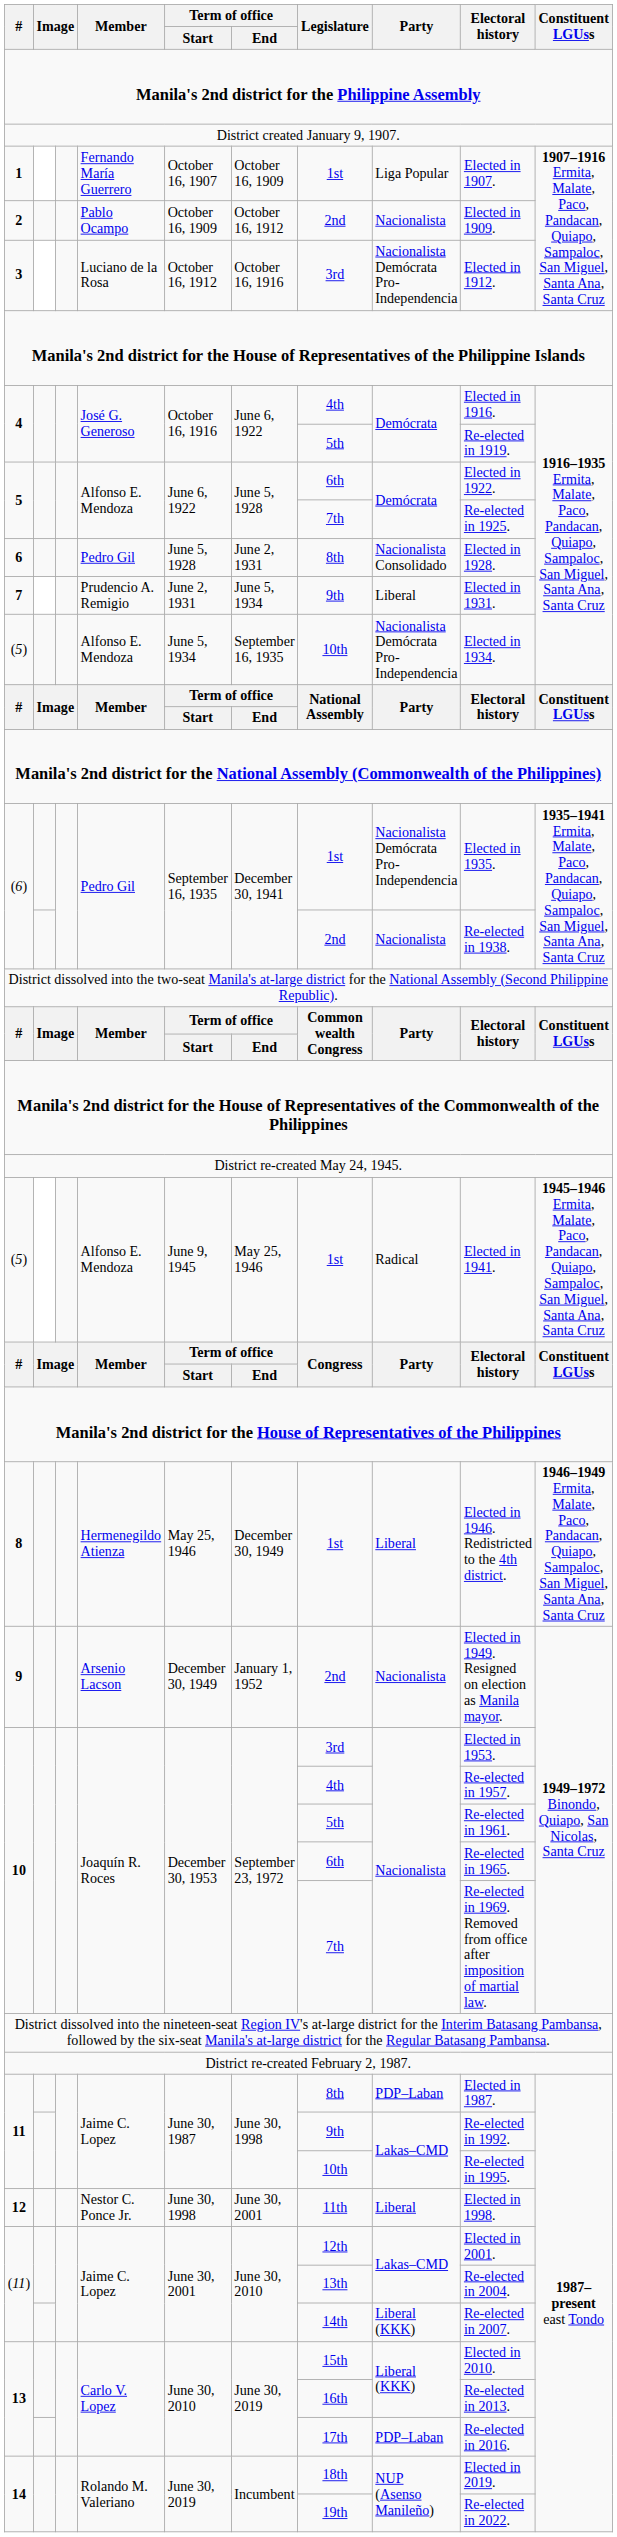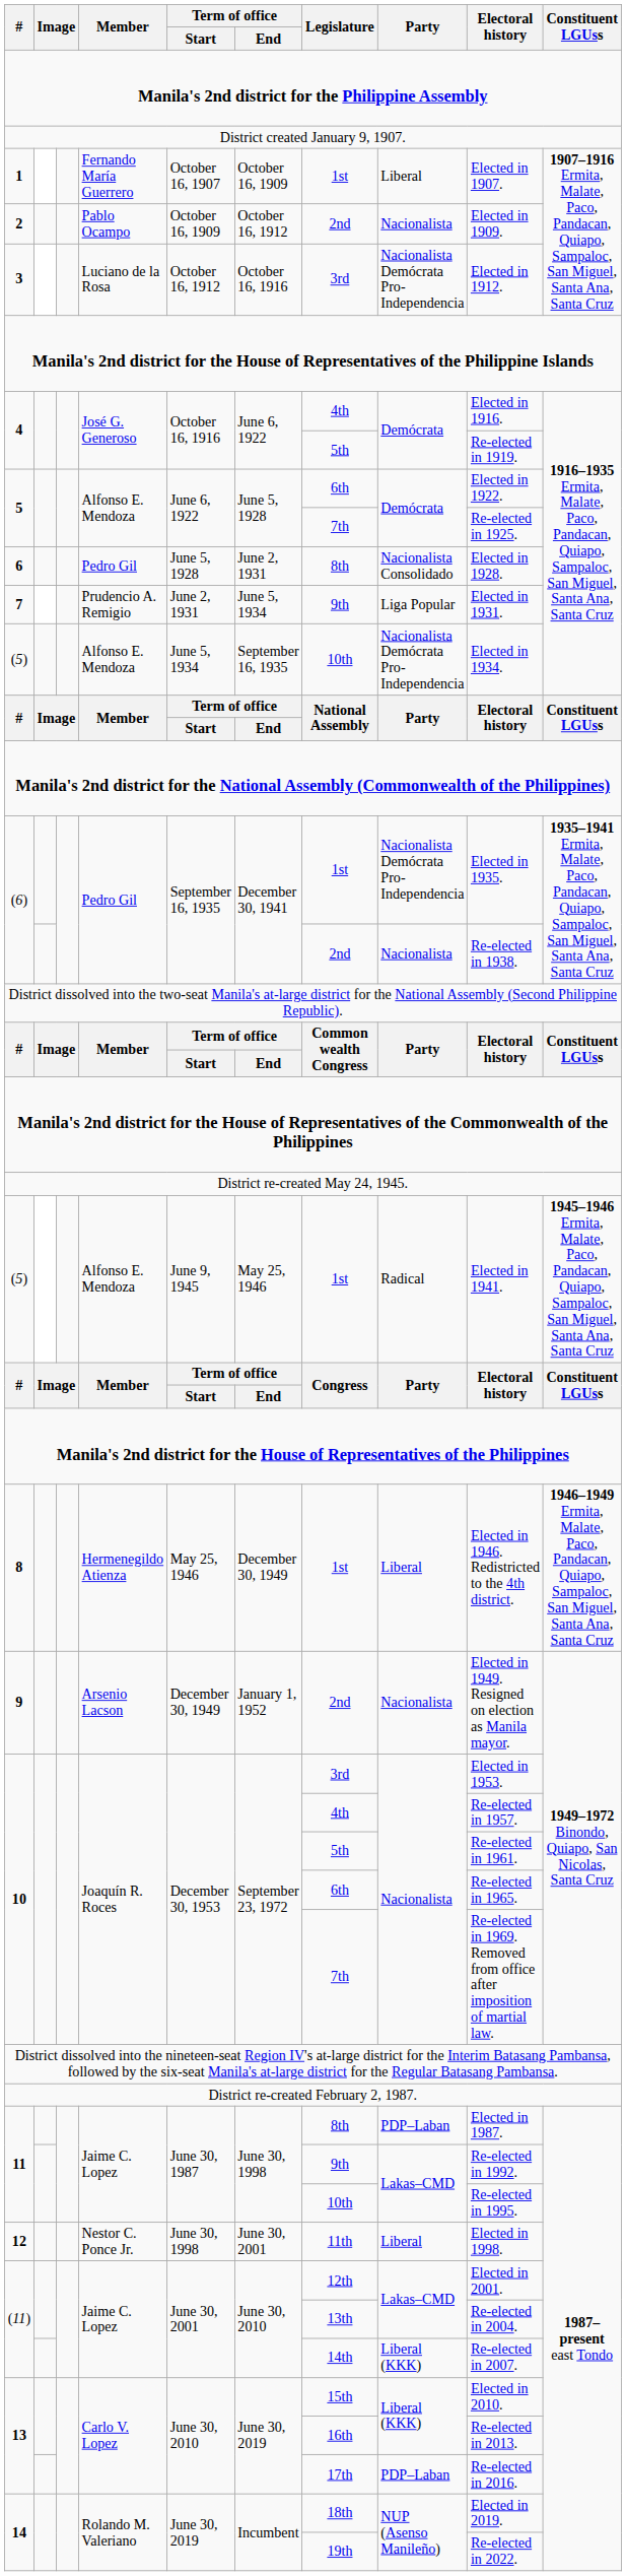1 | Party: Liga Popular -> Liberal
7 | Party: Liberal -> Liga Popular
